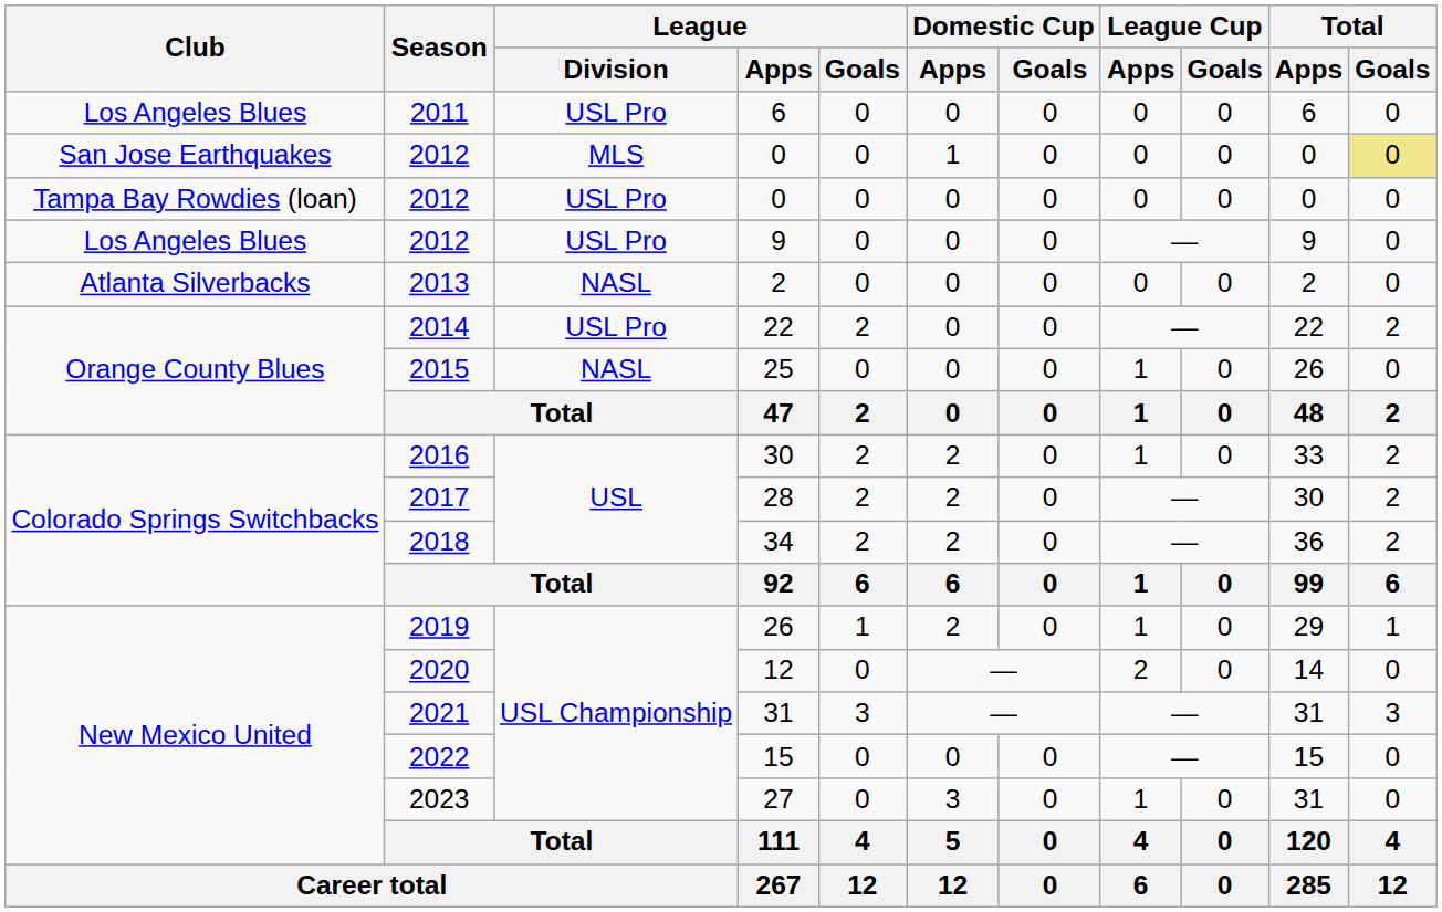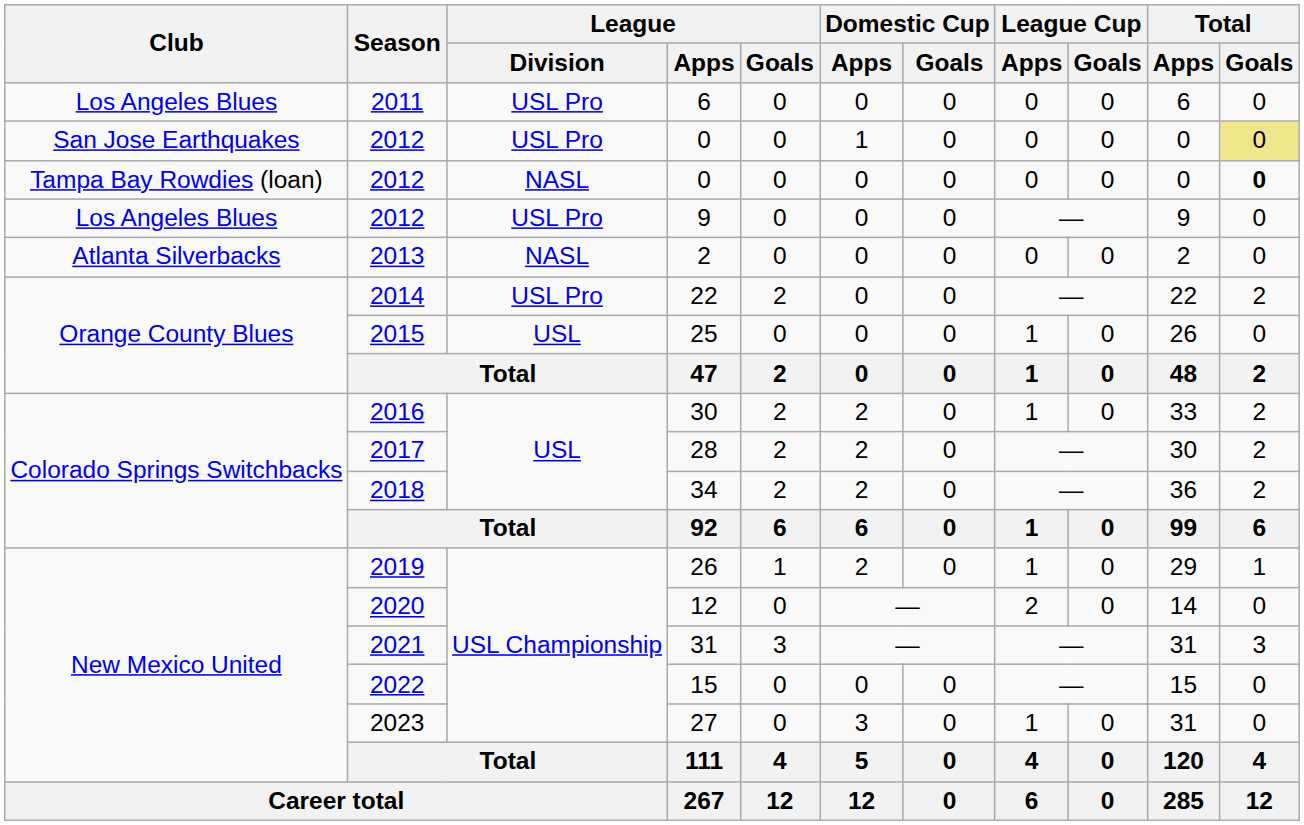San Jose Earthquakes / 0 | League / Division: MLS -> USL Pro
Tampa Bay Rowdies (loan) / 0 | League / Division: USL Pro -> NASL
Tampa Bay Rowdies (loan) / 0 | Total / Goals: normal -> bold
25 | League / Division: NASL -> USL
